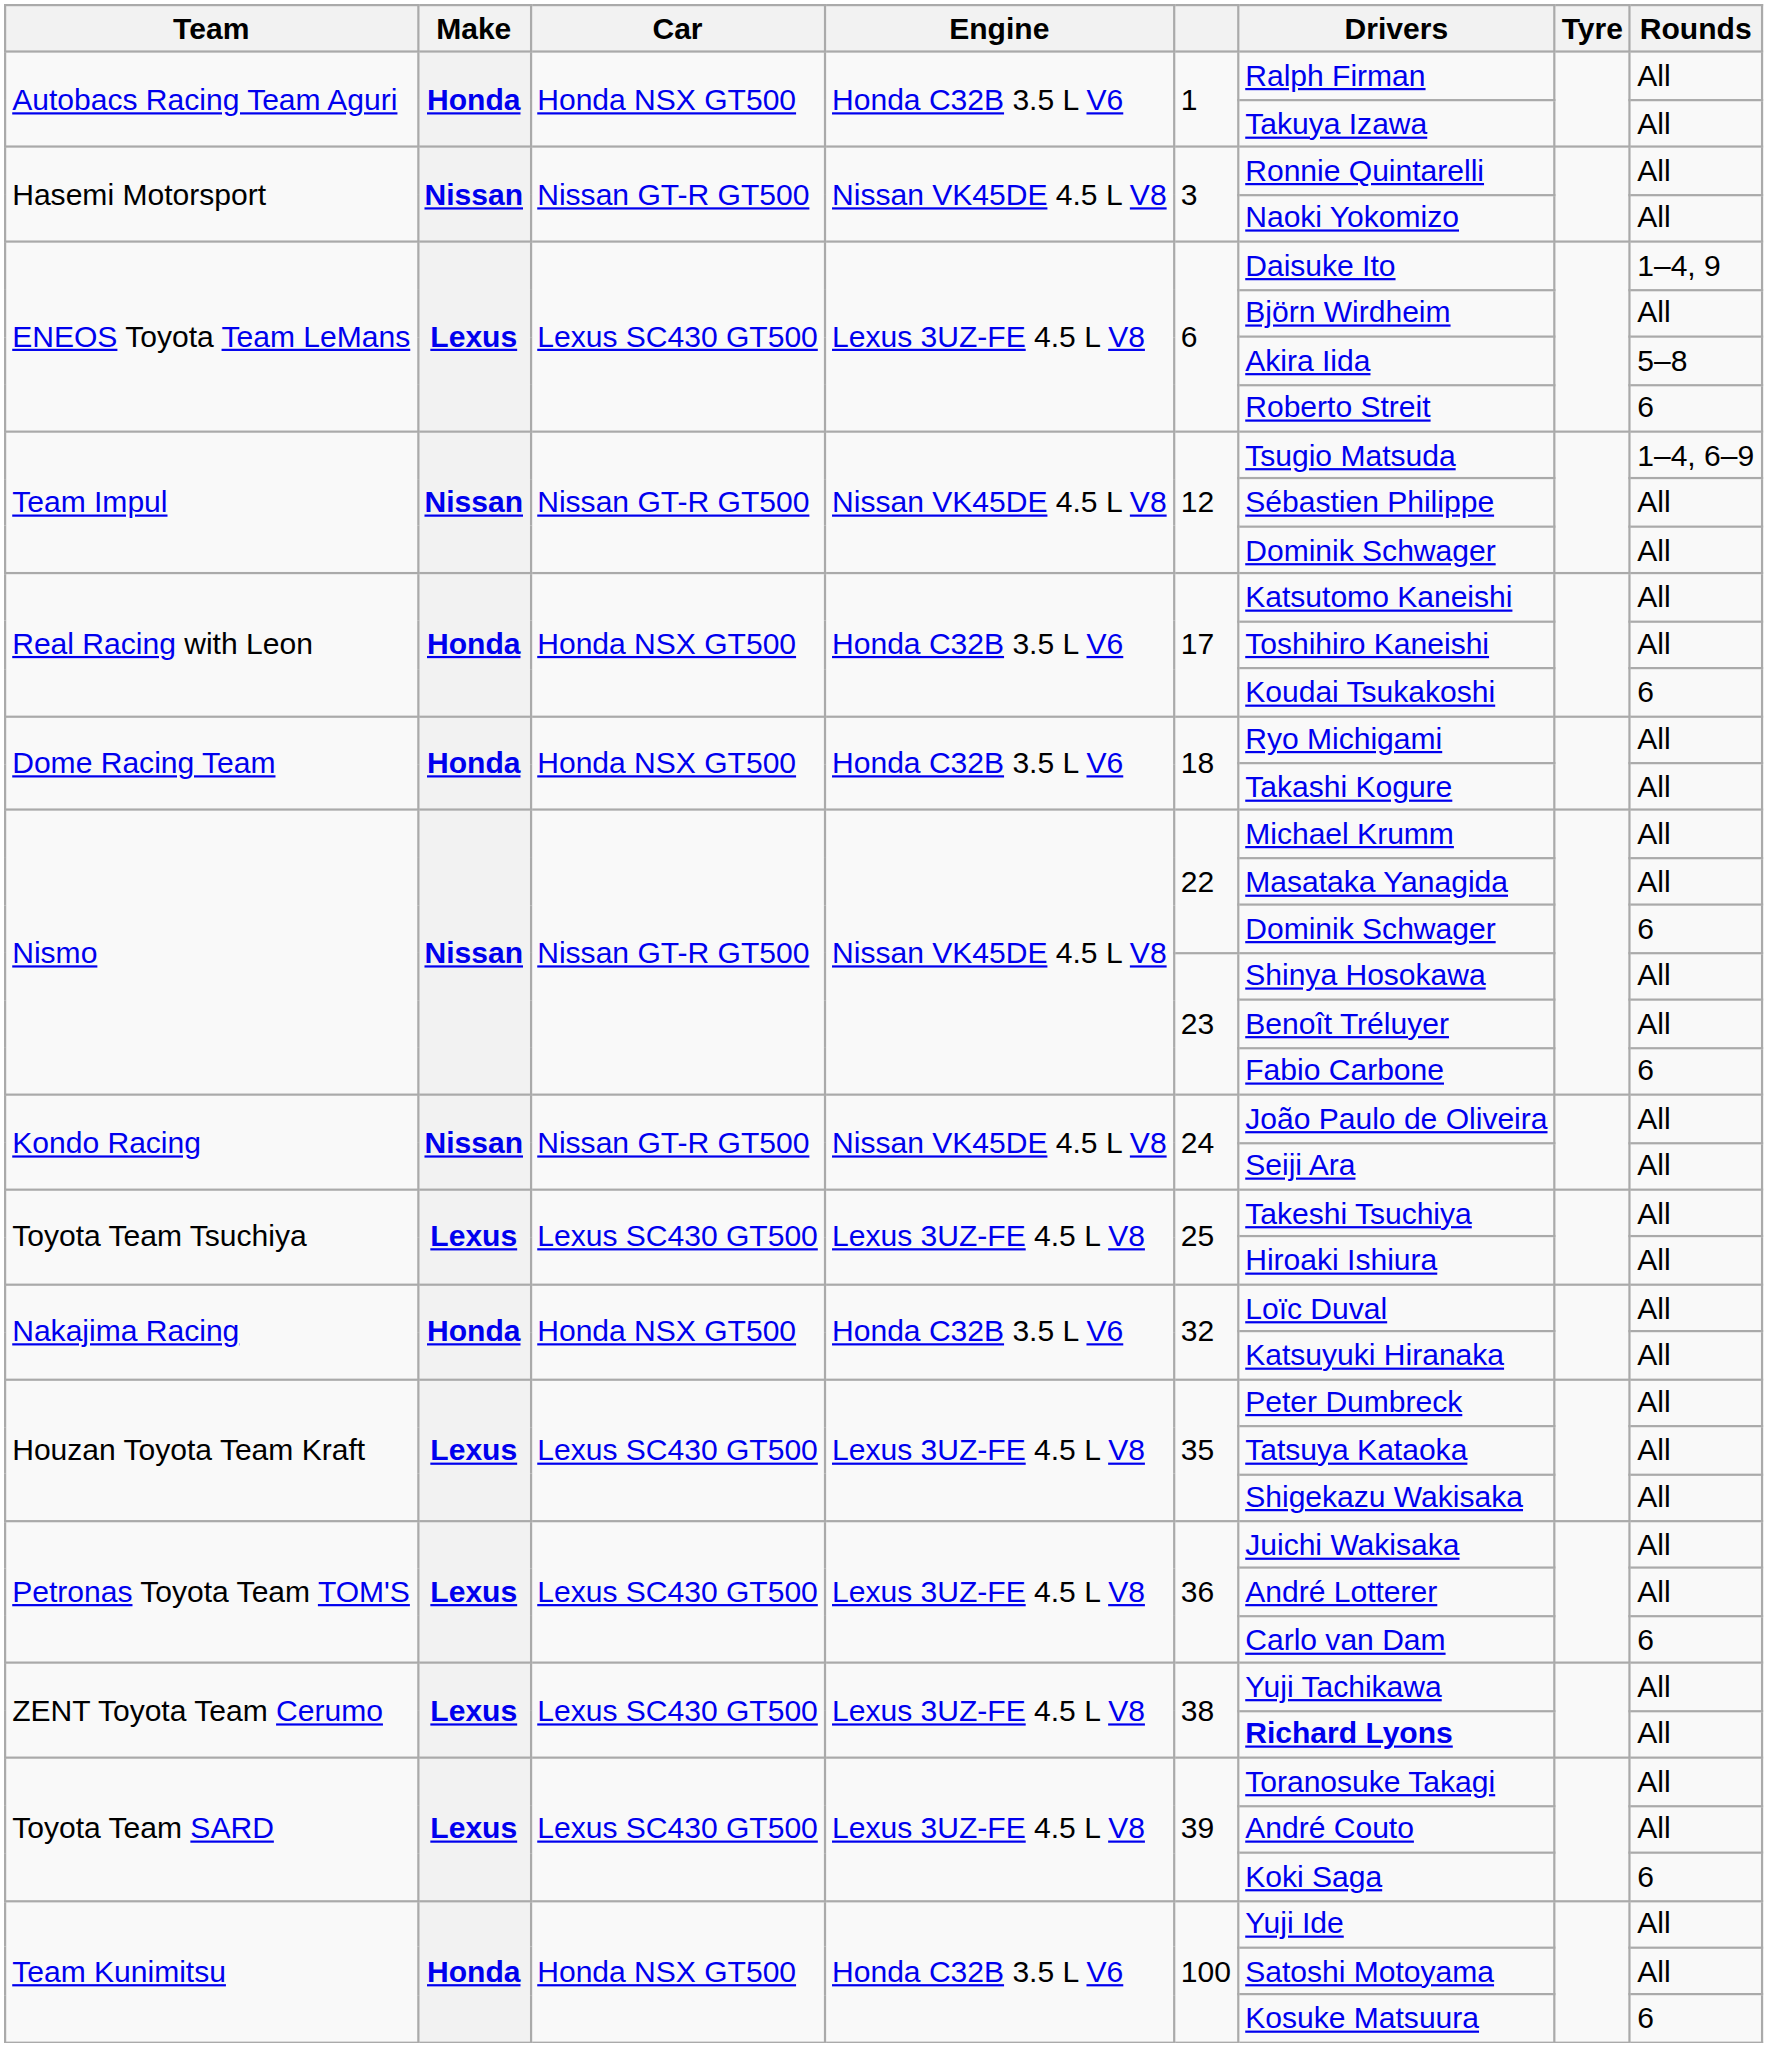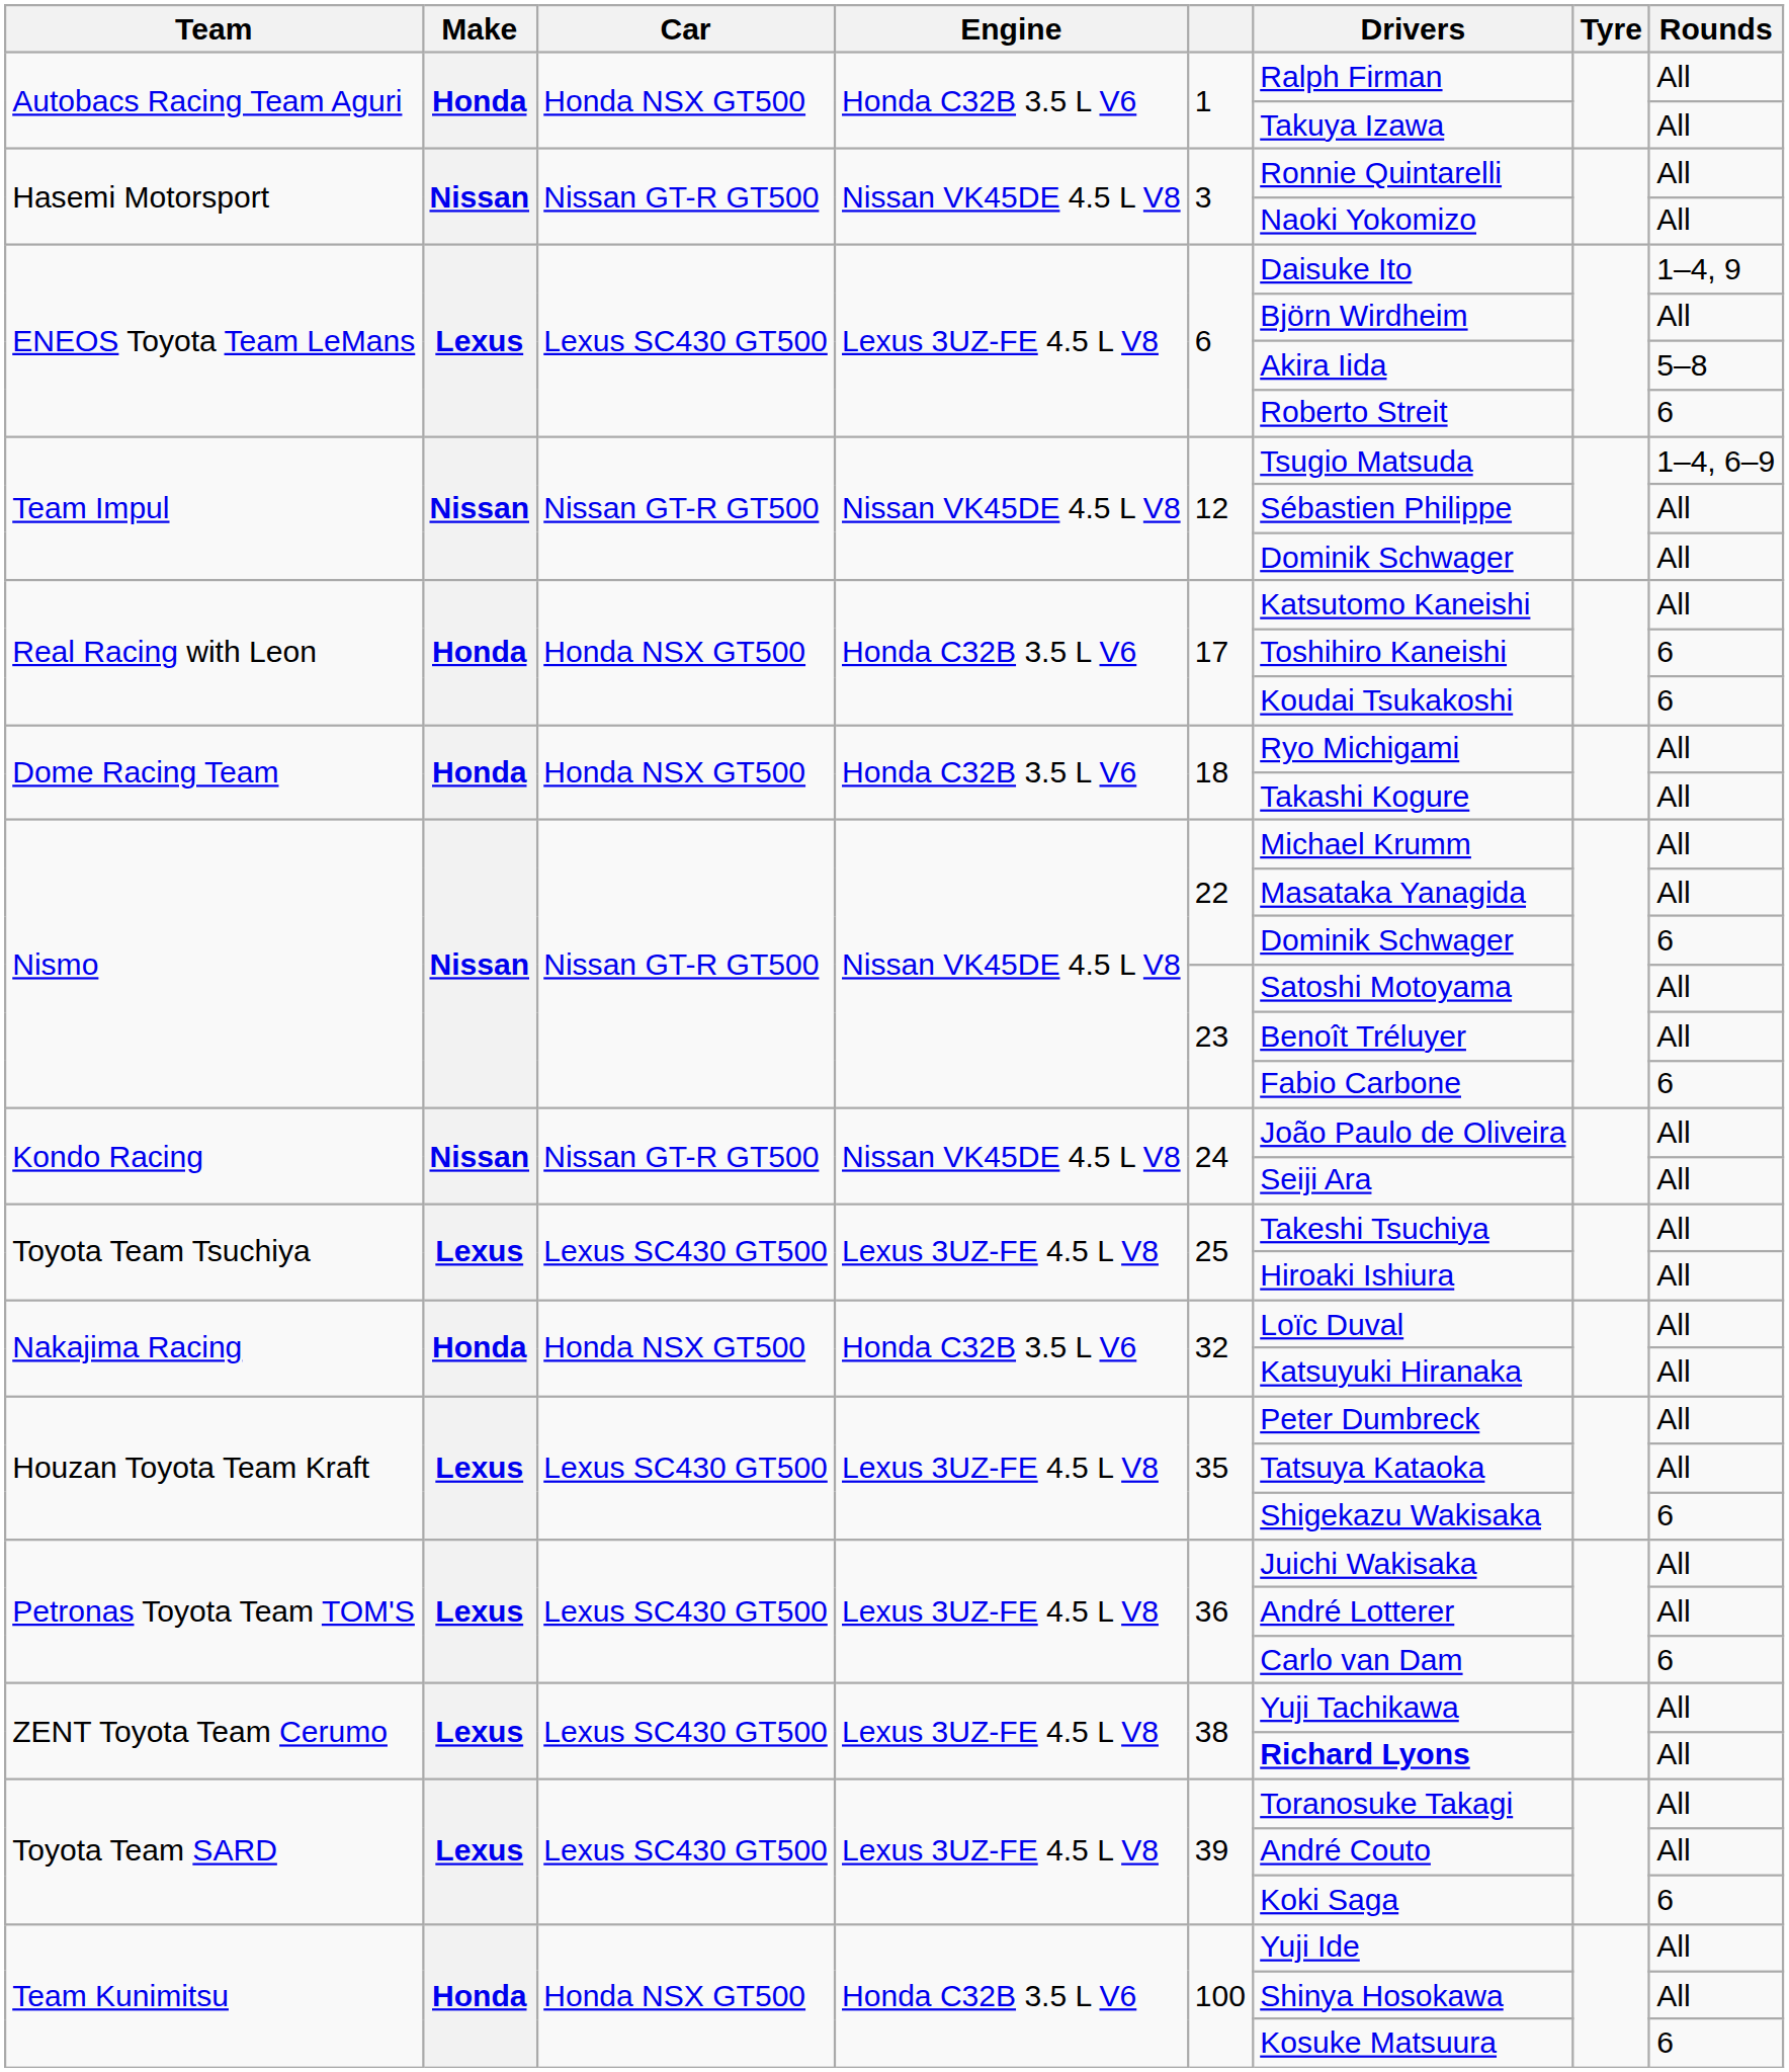row 14 | Rounds: All -> 6
row 21 | Drivers: Shinya Hosokawa -> Satoshi Motoyama
row 32 | Rounds: All -> 6
row 42 | Drivers: Satoshi Motoyama -> Shinya Hosokawa
